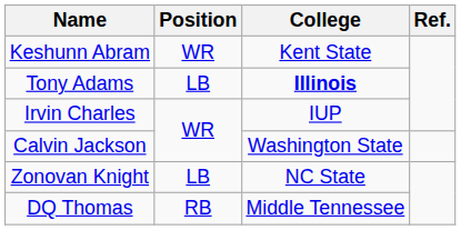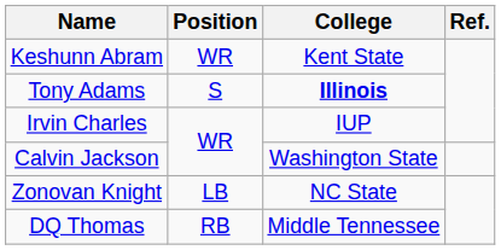Tony Adams | Position: LB -> S
